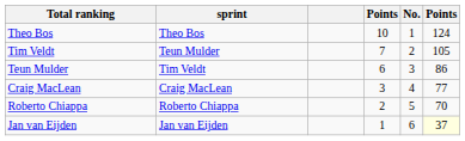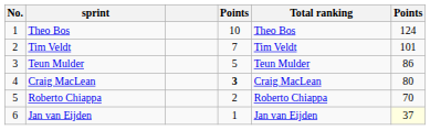columns swapped: No. <-> Total ranking
row 3 | sprint: Teun Mulder -> Tim Veldt
row 3 | column 6: 105 -> 101
row 4 | sprint: Tim Veldt -> Teun Mulder
row 4 | column 4: 6 -> 5
row 5 | column 4: normal -> bold
row 5 | column 6: 77 -> 80
